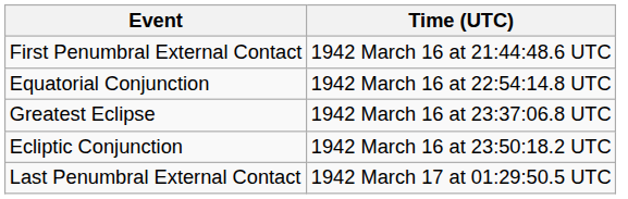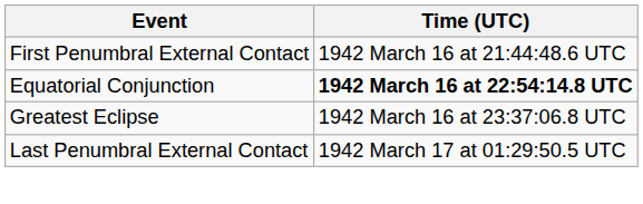Equatorial Conjunction | Time (UTC): normal -> bold
- row: Ecliptic Conjunction | 1942 March 16 at 23:50:18.2 UTC
